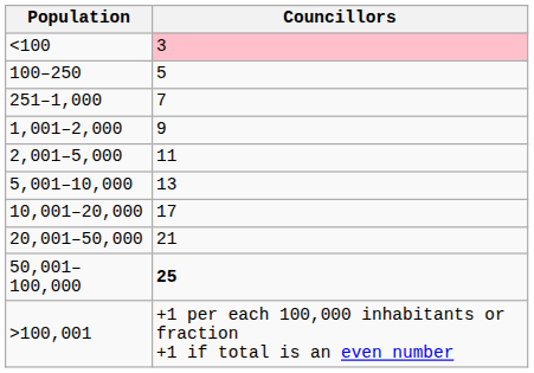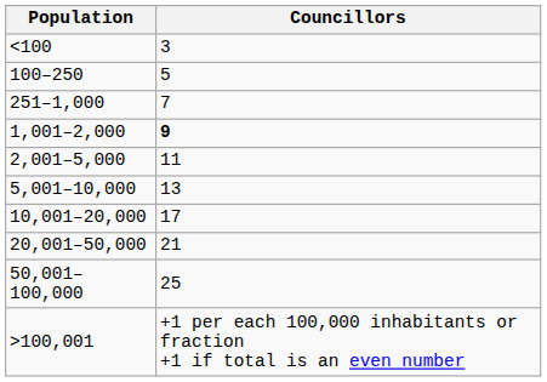<100 | Councillors: pink background -> no background
1,001–2,000 | Councillors: normal -> bold
50,001–100,000 | Councillors: bold -> normal
